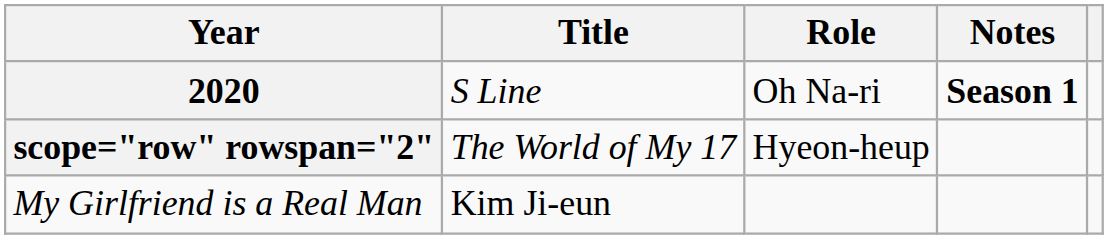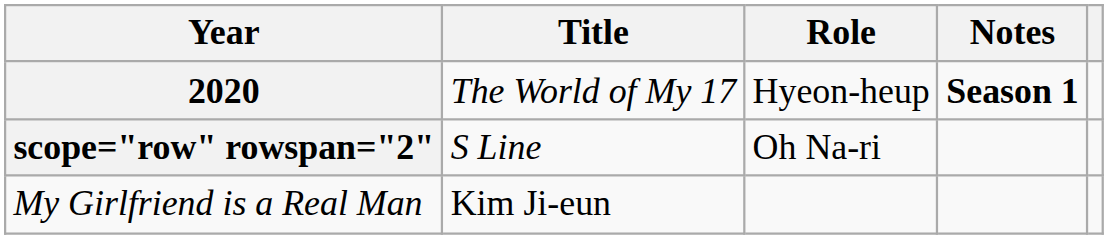2020 | Title: S Line -> The World of My 17
2020 | Role: Oh Na-ri -> Hyeon-heup
scope="row" rowspan="2" | Title: The World of My 17 -> S Line
scope="row" rowspan="2" | Role: Hyeon-heup -> Oh Na-ri
